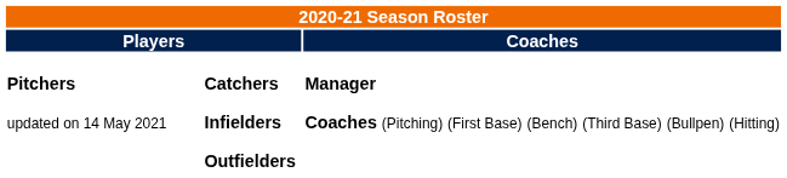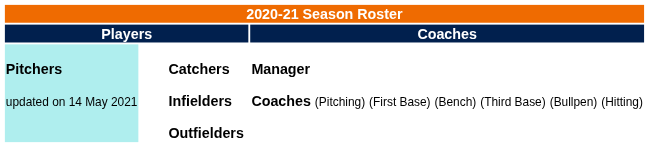Pitchers updated on 14 May 2021 | column 1: no background -> paleturquoise background
